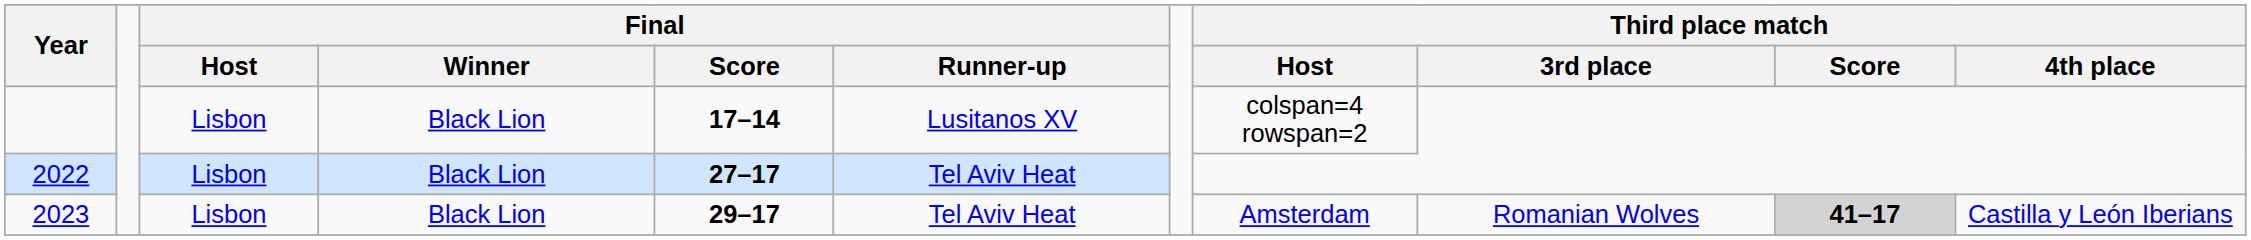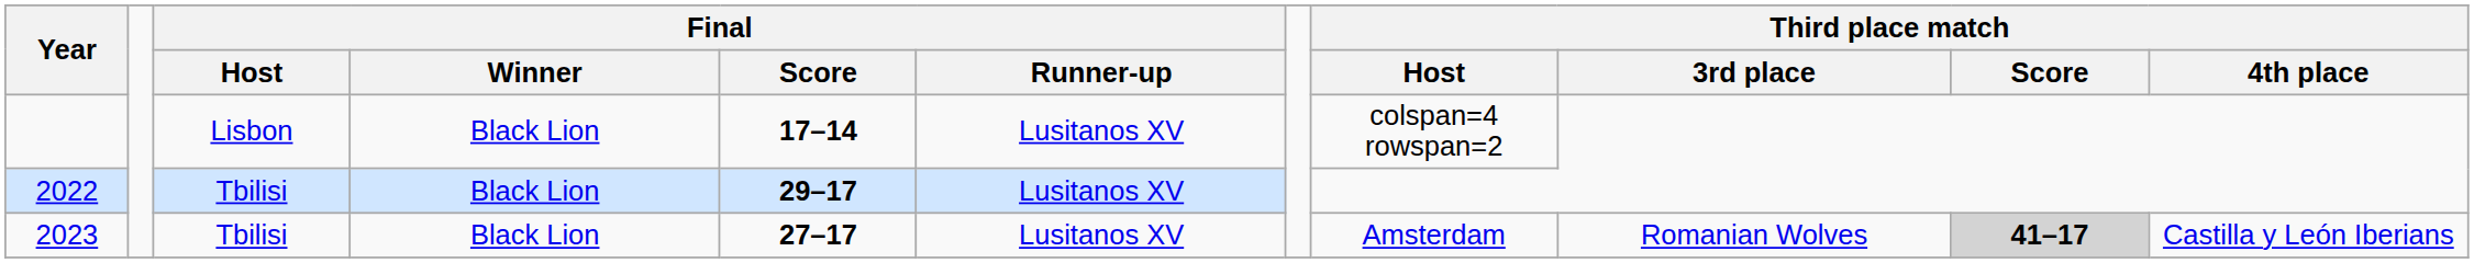2022 | Final / Host: Lisbon -> Tbilisi
2022 | Final / Score: 27–17 -> 29–17
2022 | Final / Runner-up: Tel Aviv Heat -> Lusitanos XV
2023 | Final / Host: Lisbon -> Tbilisi
2023 | Final / Score: 29–17 -> 27–17
2023 | Final / Runner-up: Tel Aviv Heat -> Lusitanos XV
